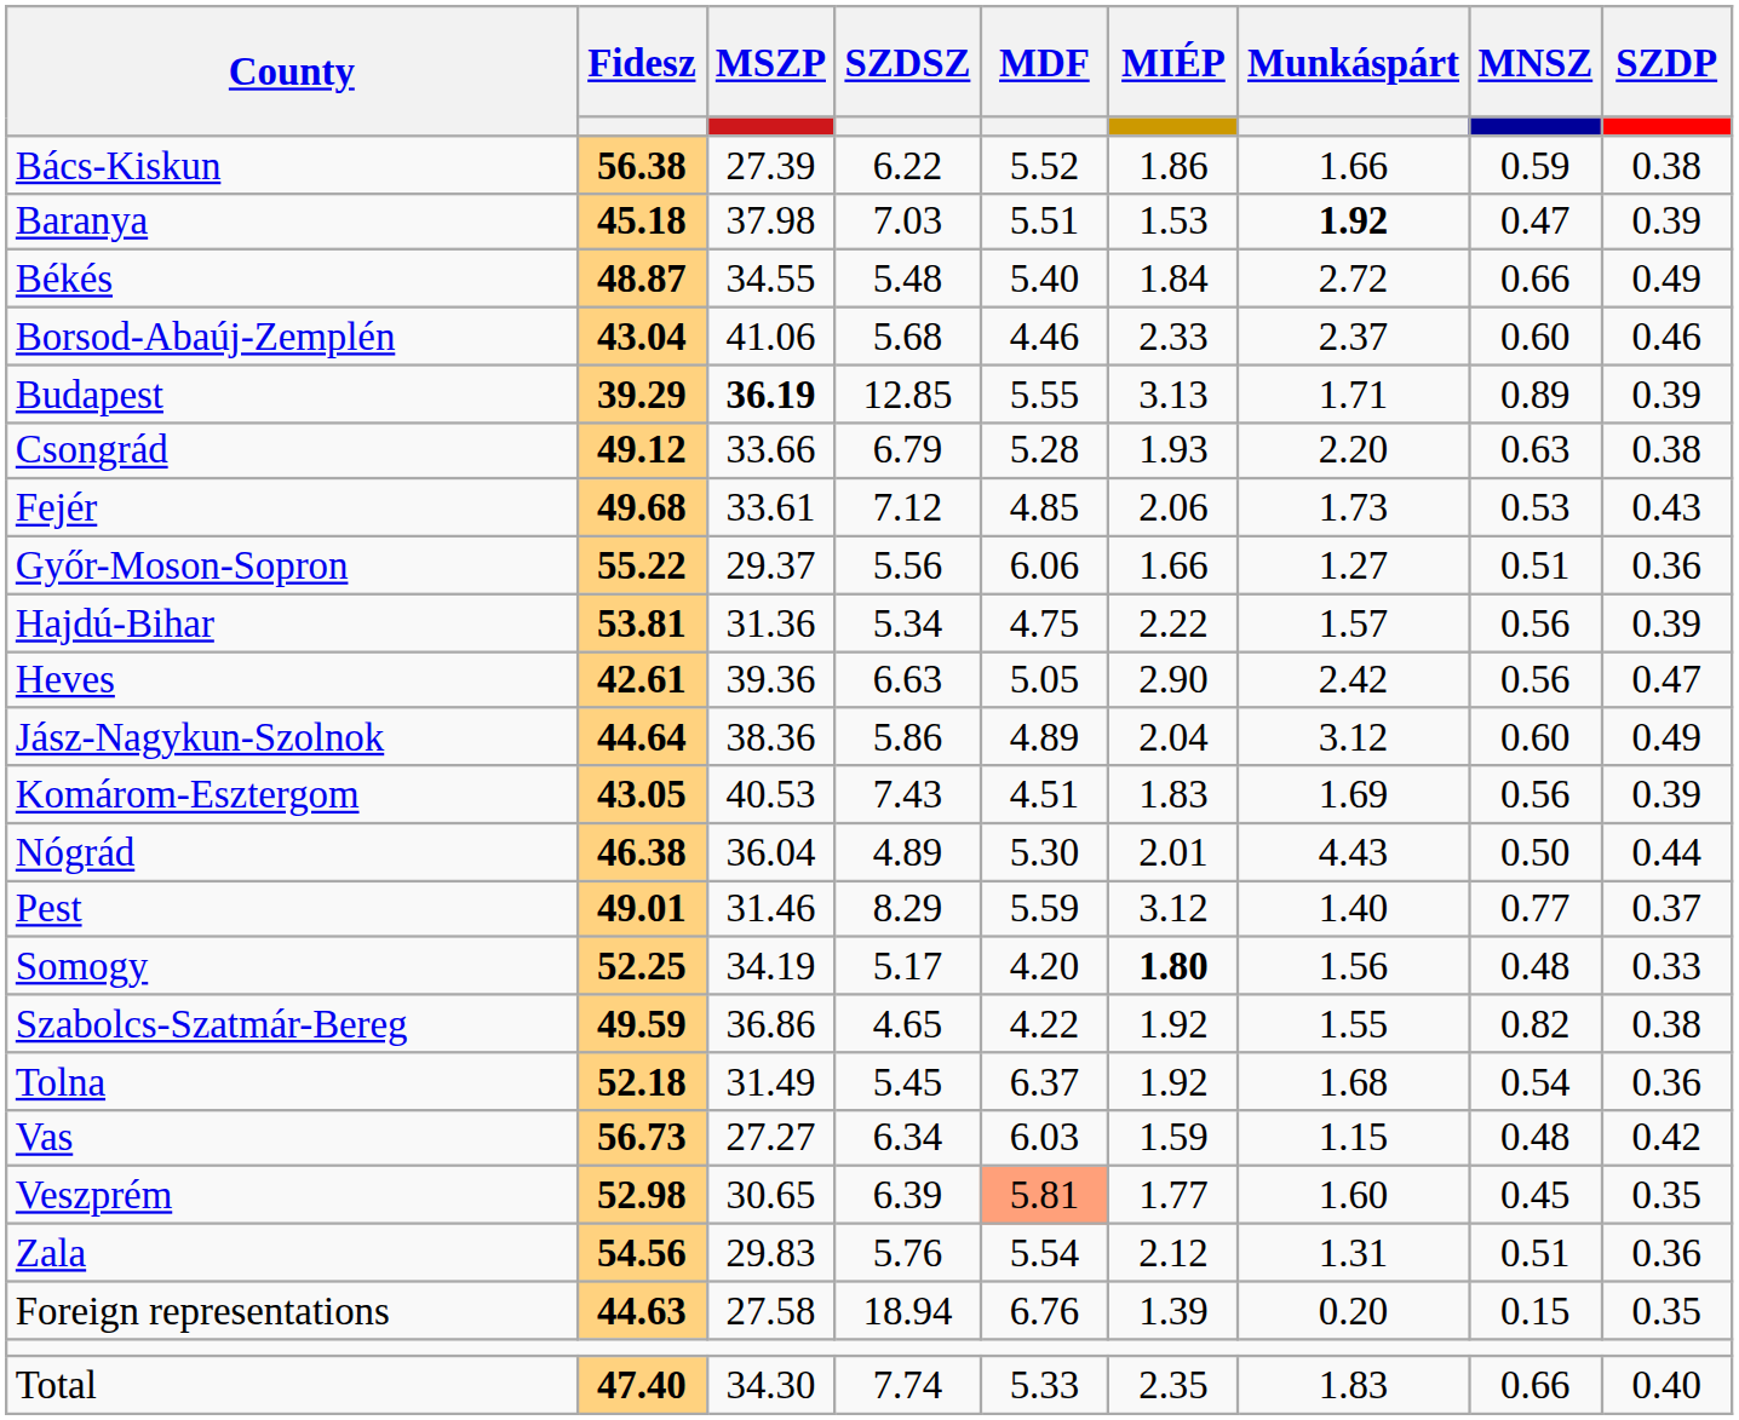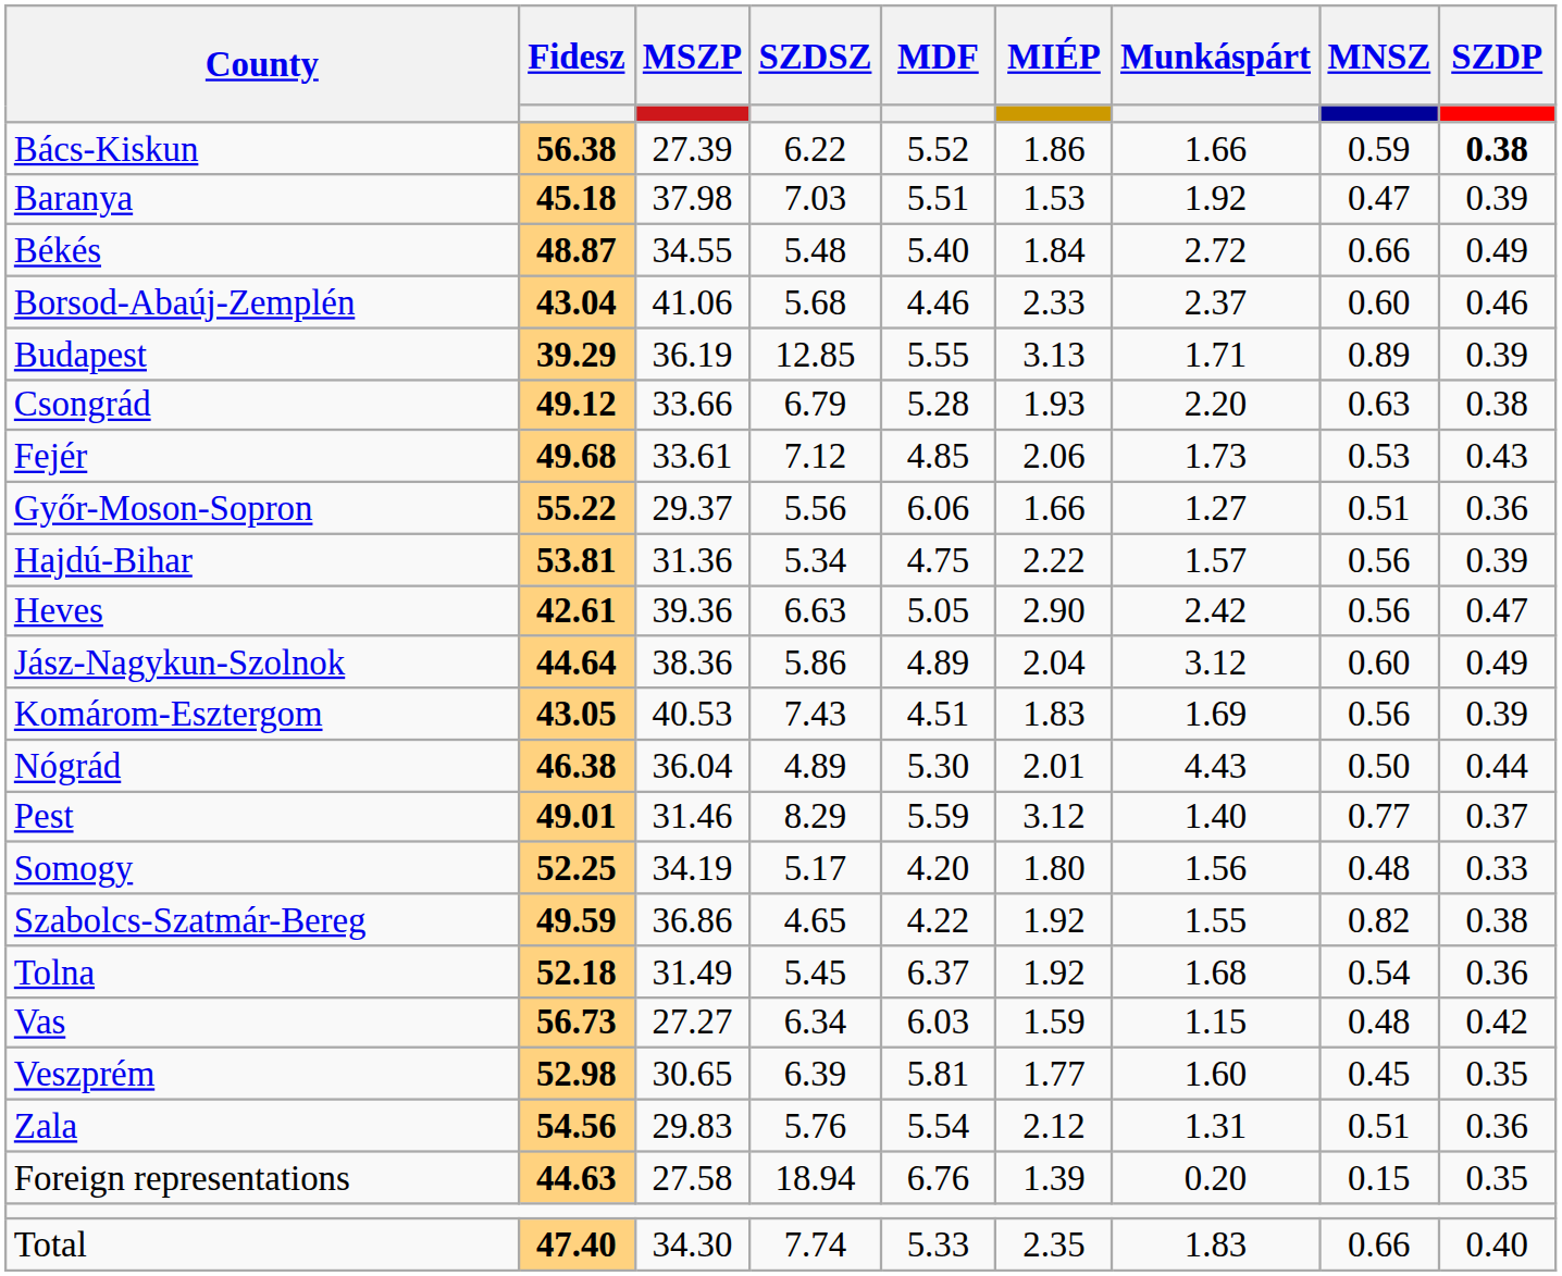Bács-Kiskun | SZDP: normal -> bold
Baranya | Munkáspárt: bold -> normal
Budapest | MSZP: bold -> normal
Somogy | MIÉP: bold -> normal
Veszprém | MDF: lightsalmon background -> no background
